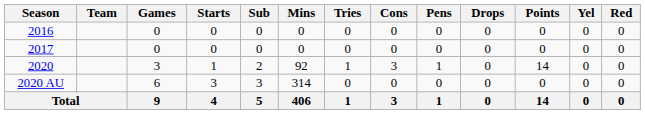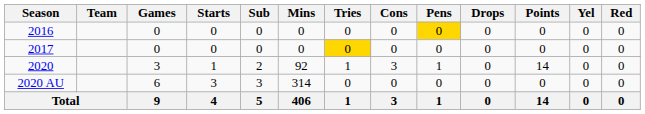2016 | Pens: no background -> gold background
2017 | Tries: no background -> gold background
